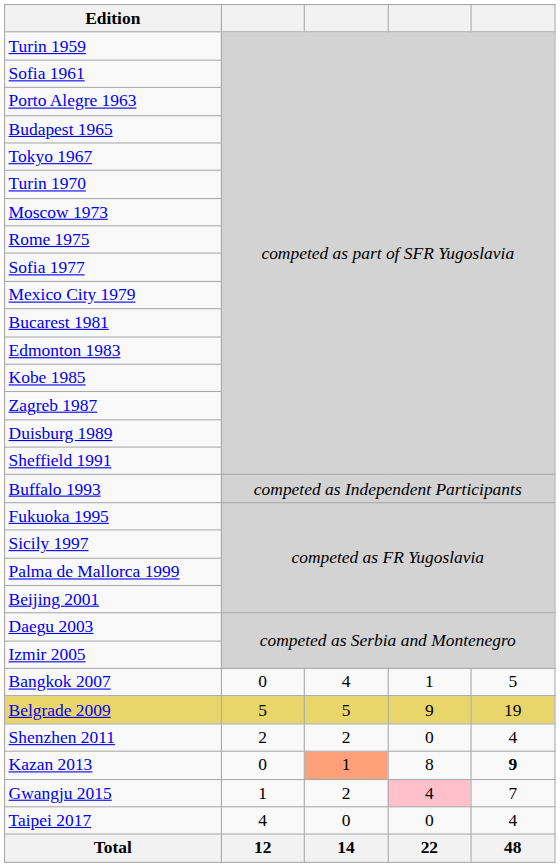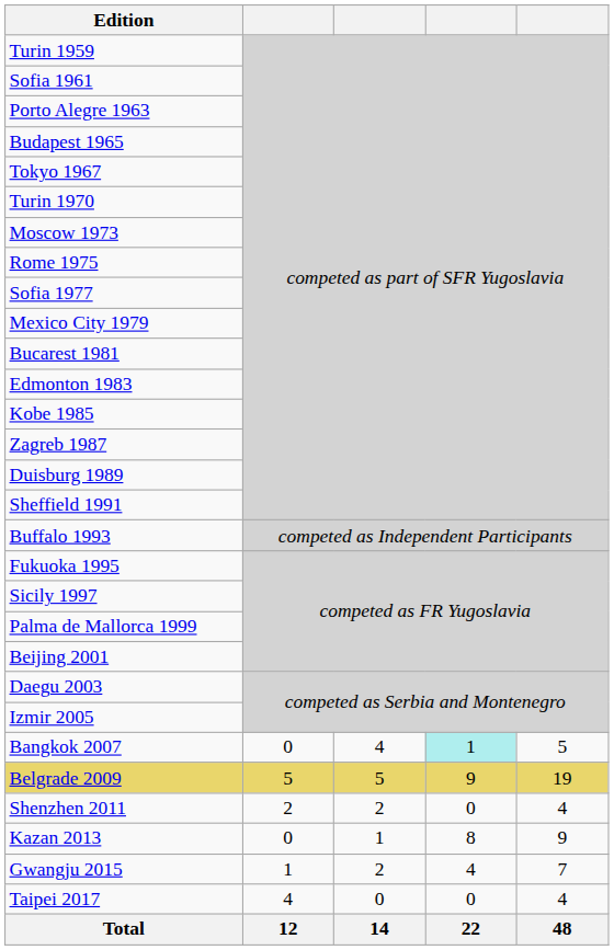Bangkok 2007 | column 4: no background -> paleturquoise background
Kazan 2013 | column 3: lightsalmon background -> no background
Kazan 2013 | column 5: bold -> normal
Gwangju 2015 | column 4: pink background -> no background
